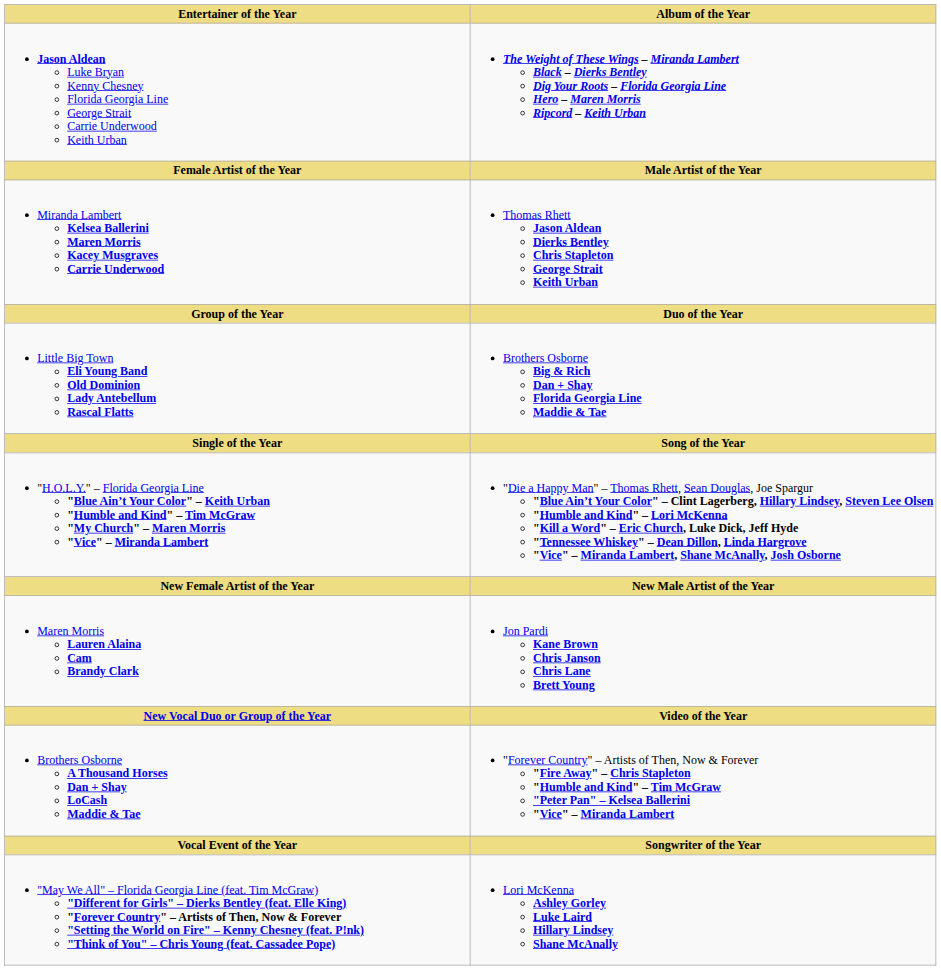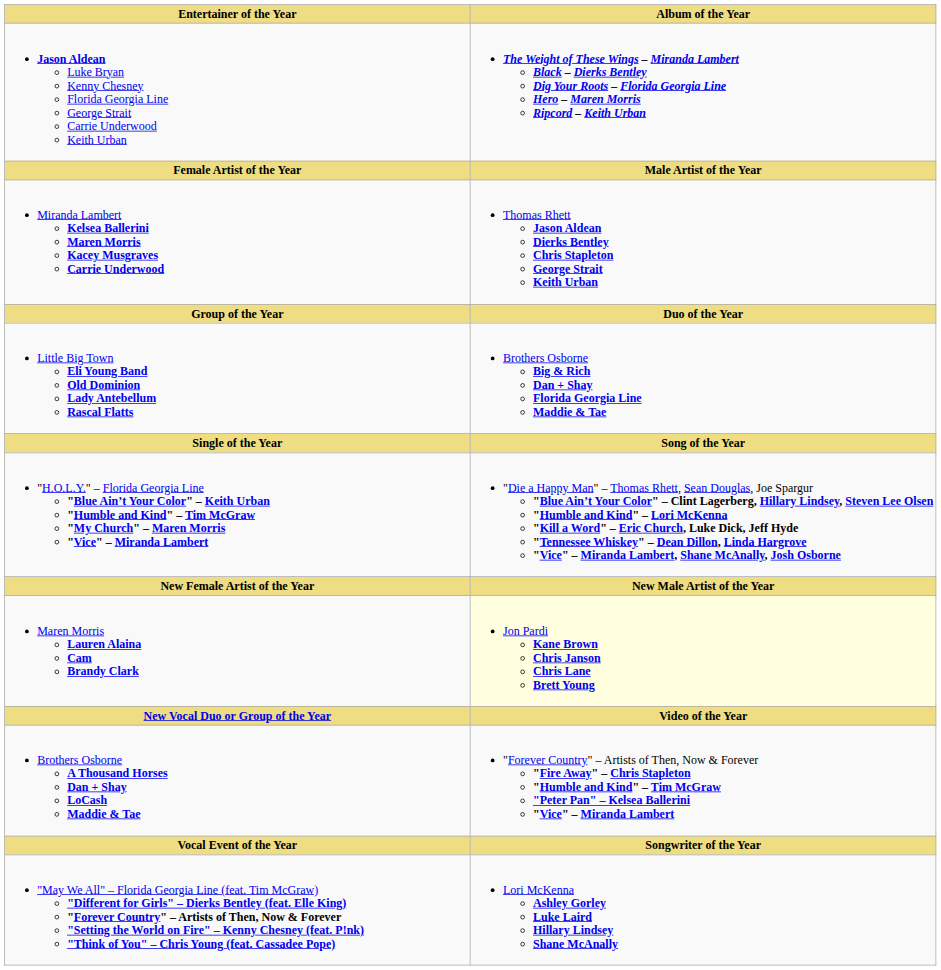Maren Morris Lauren Alaina Cam Brandy Clark | Album of the Year: no background -> lightyellow background
